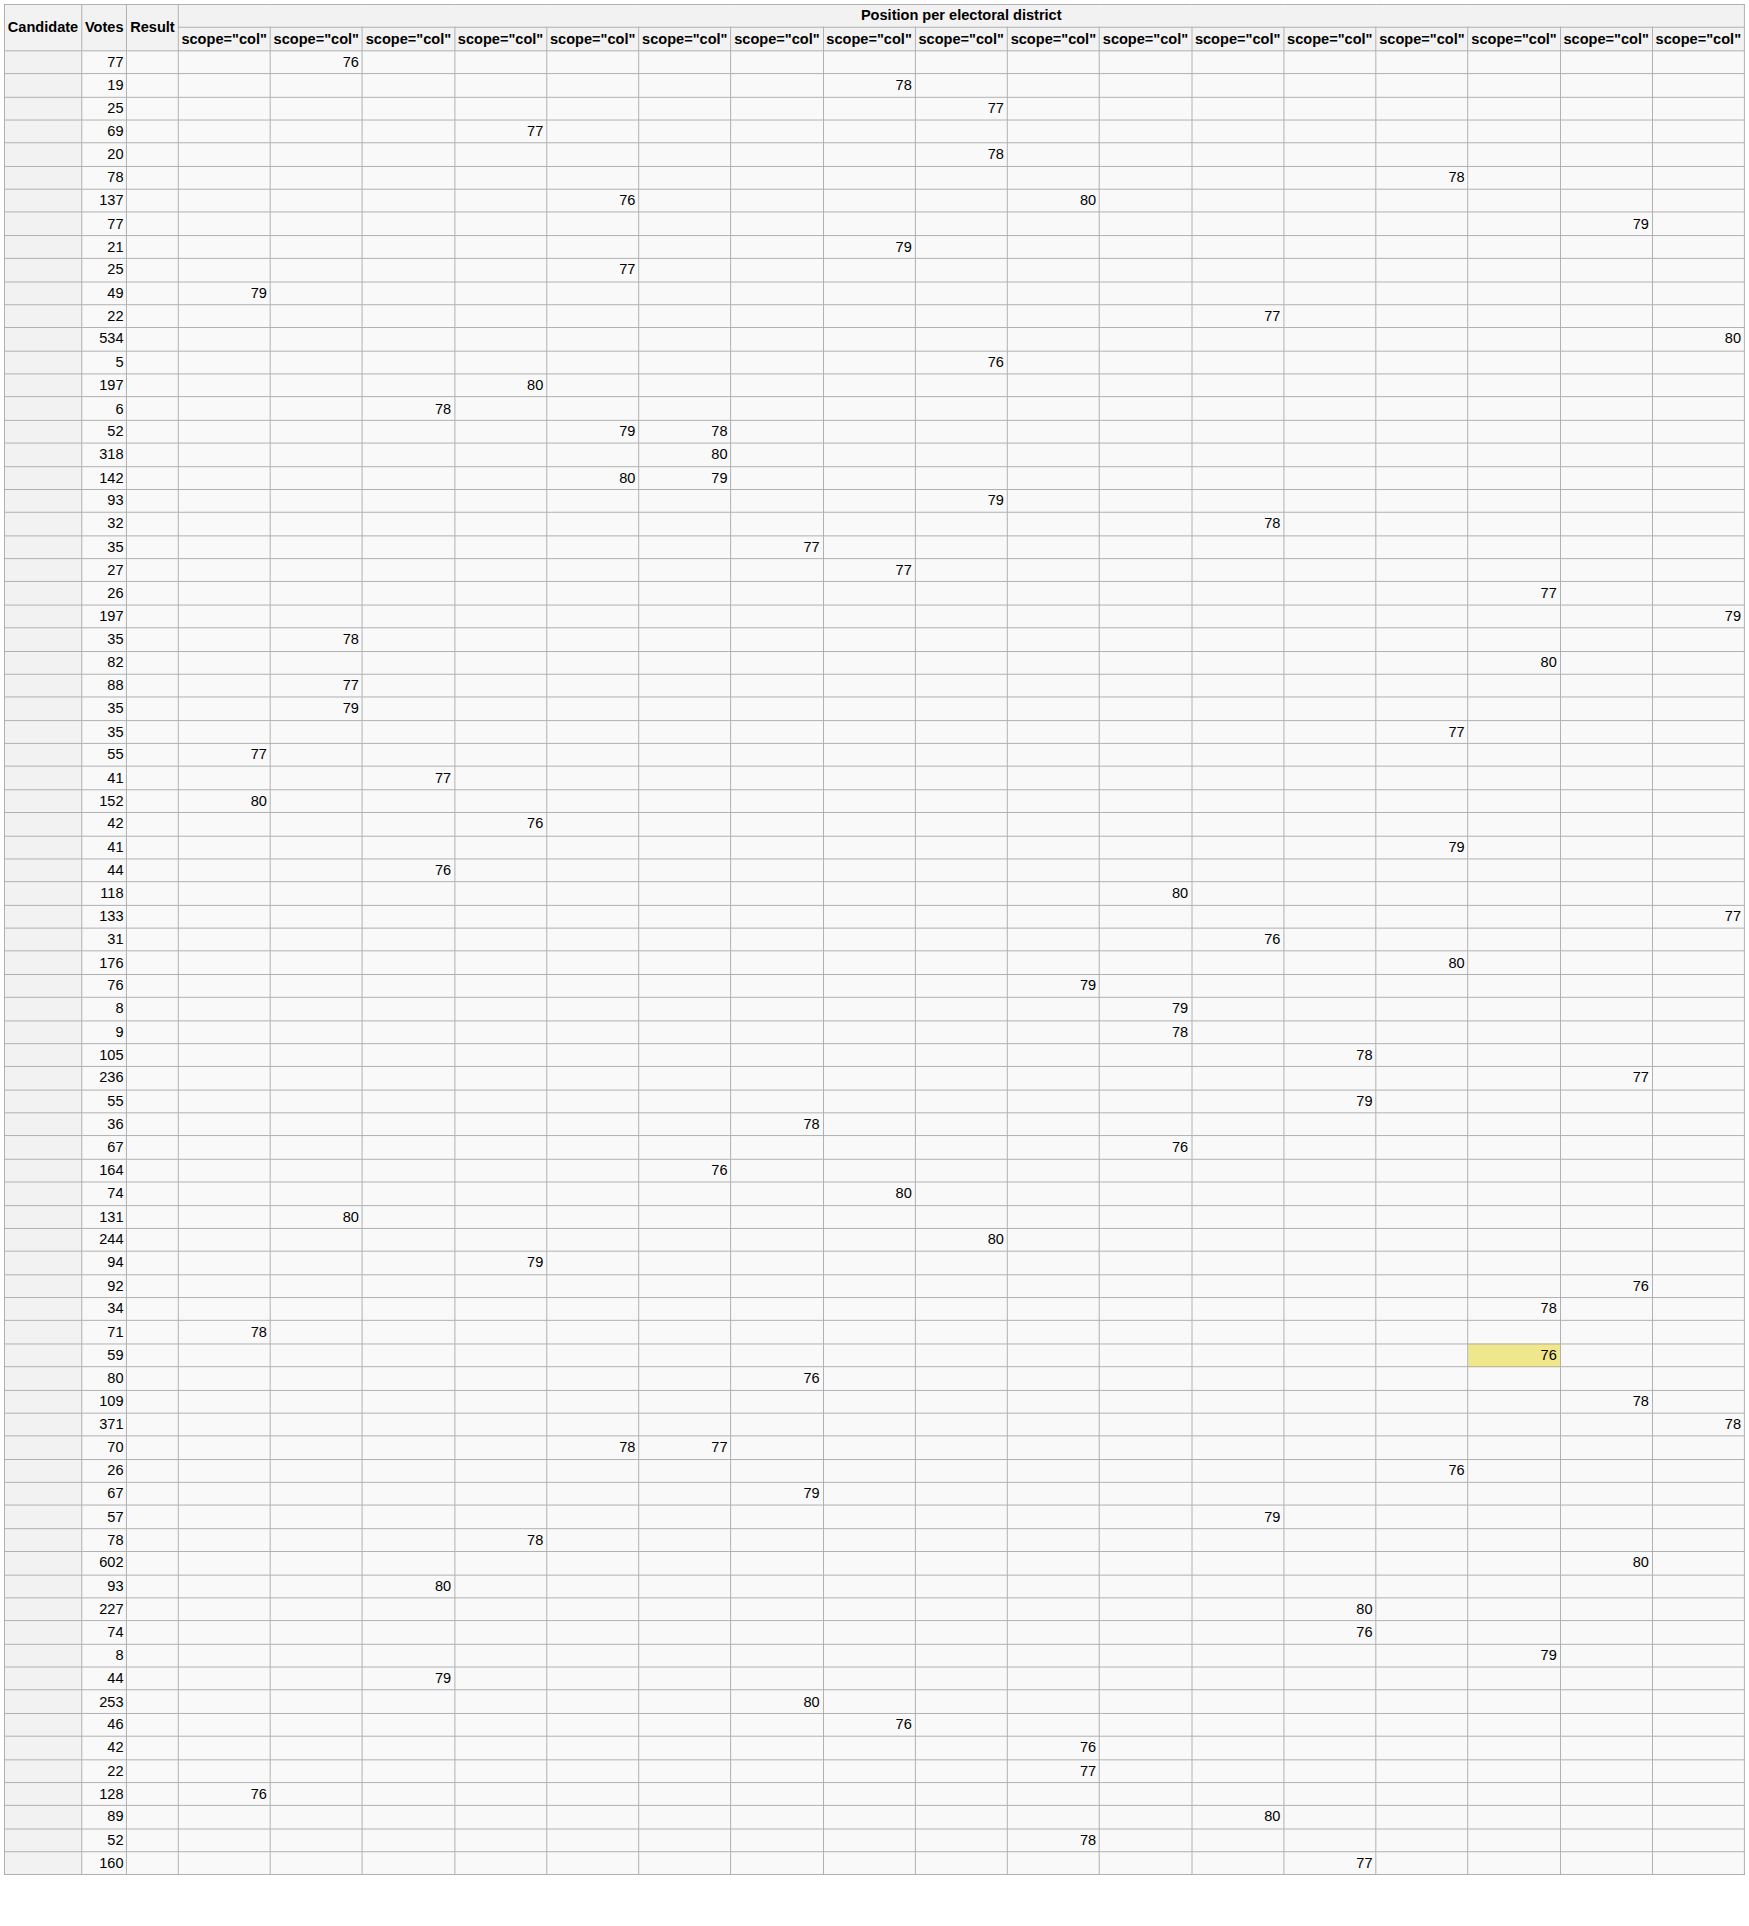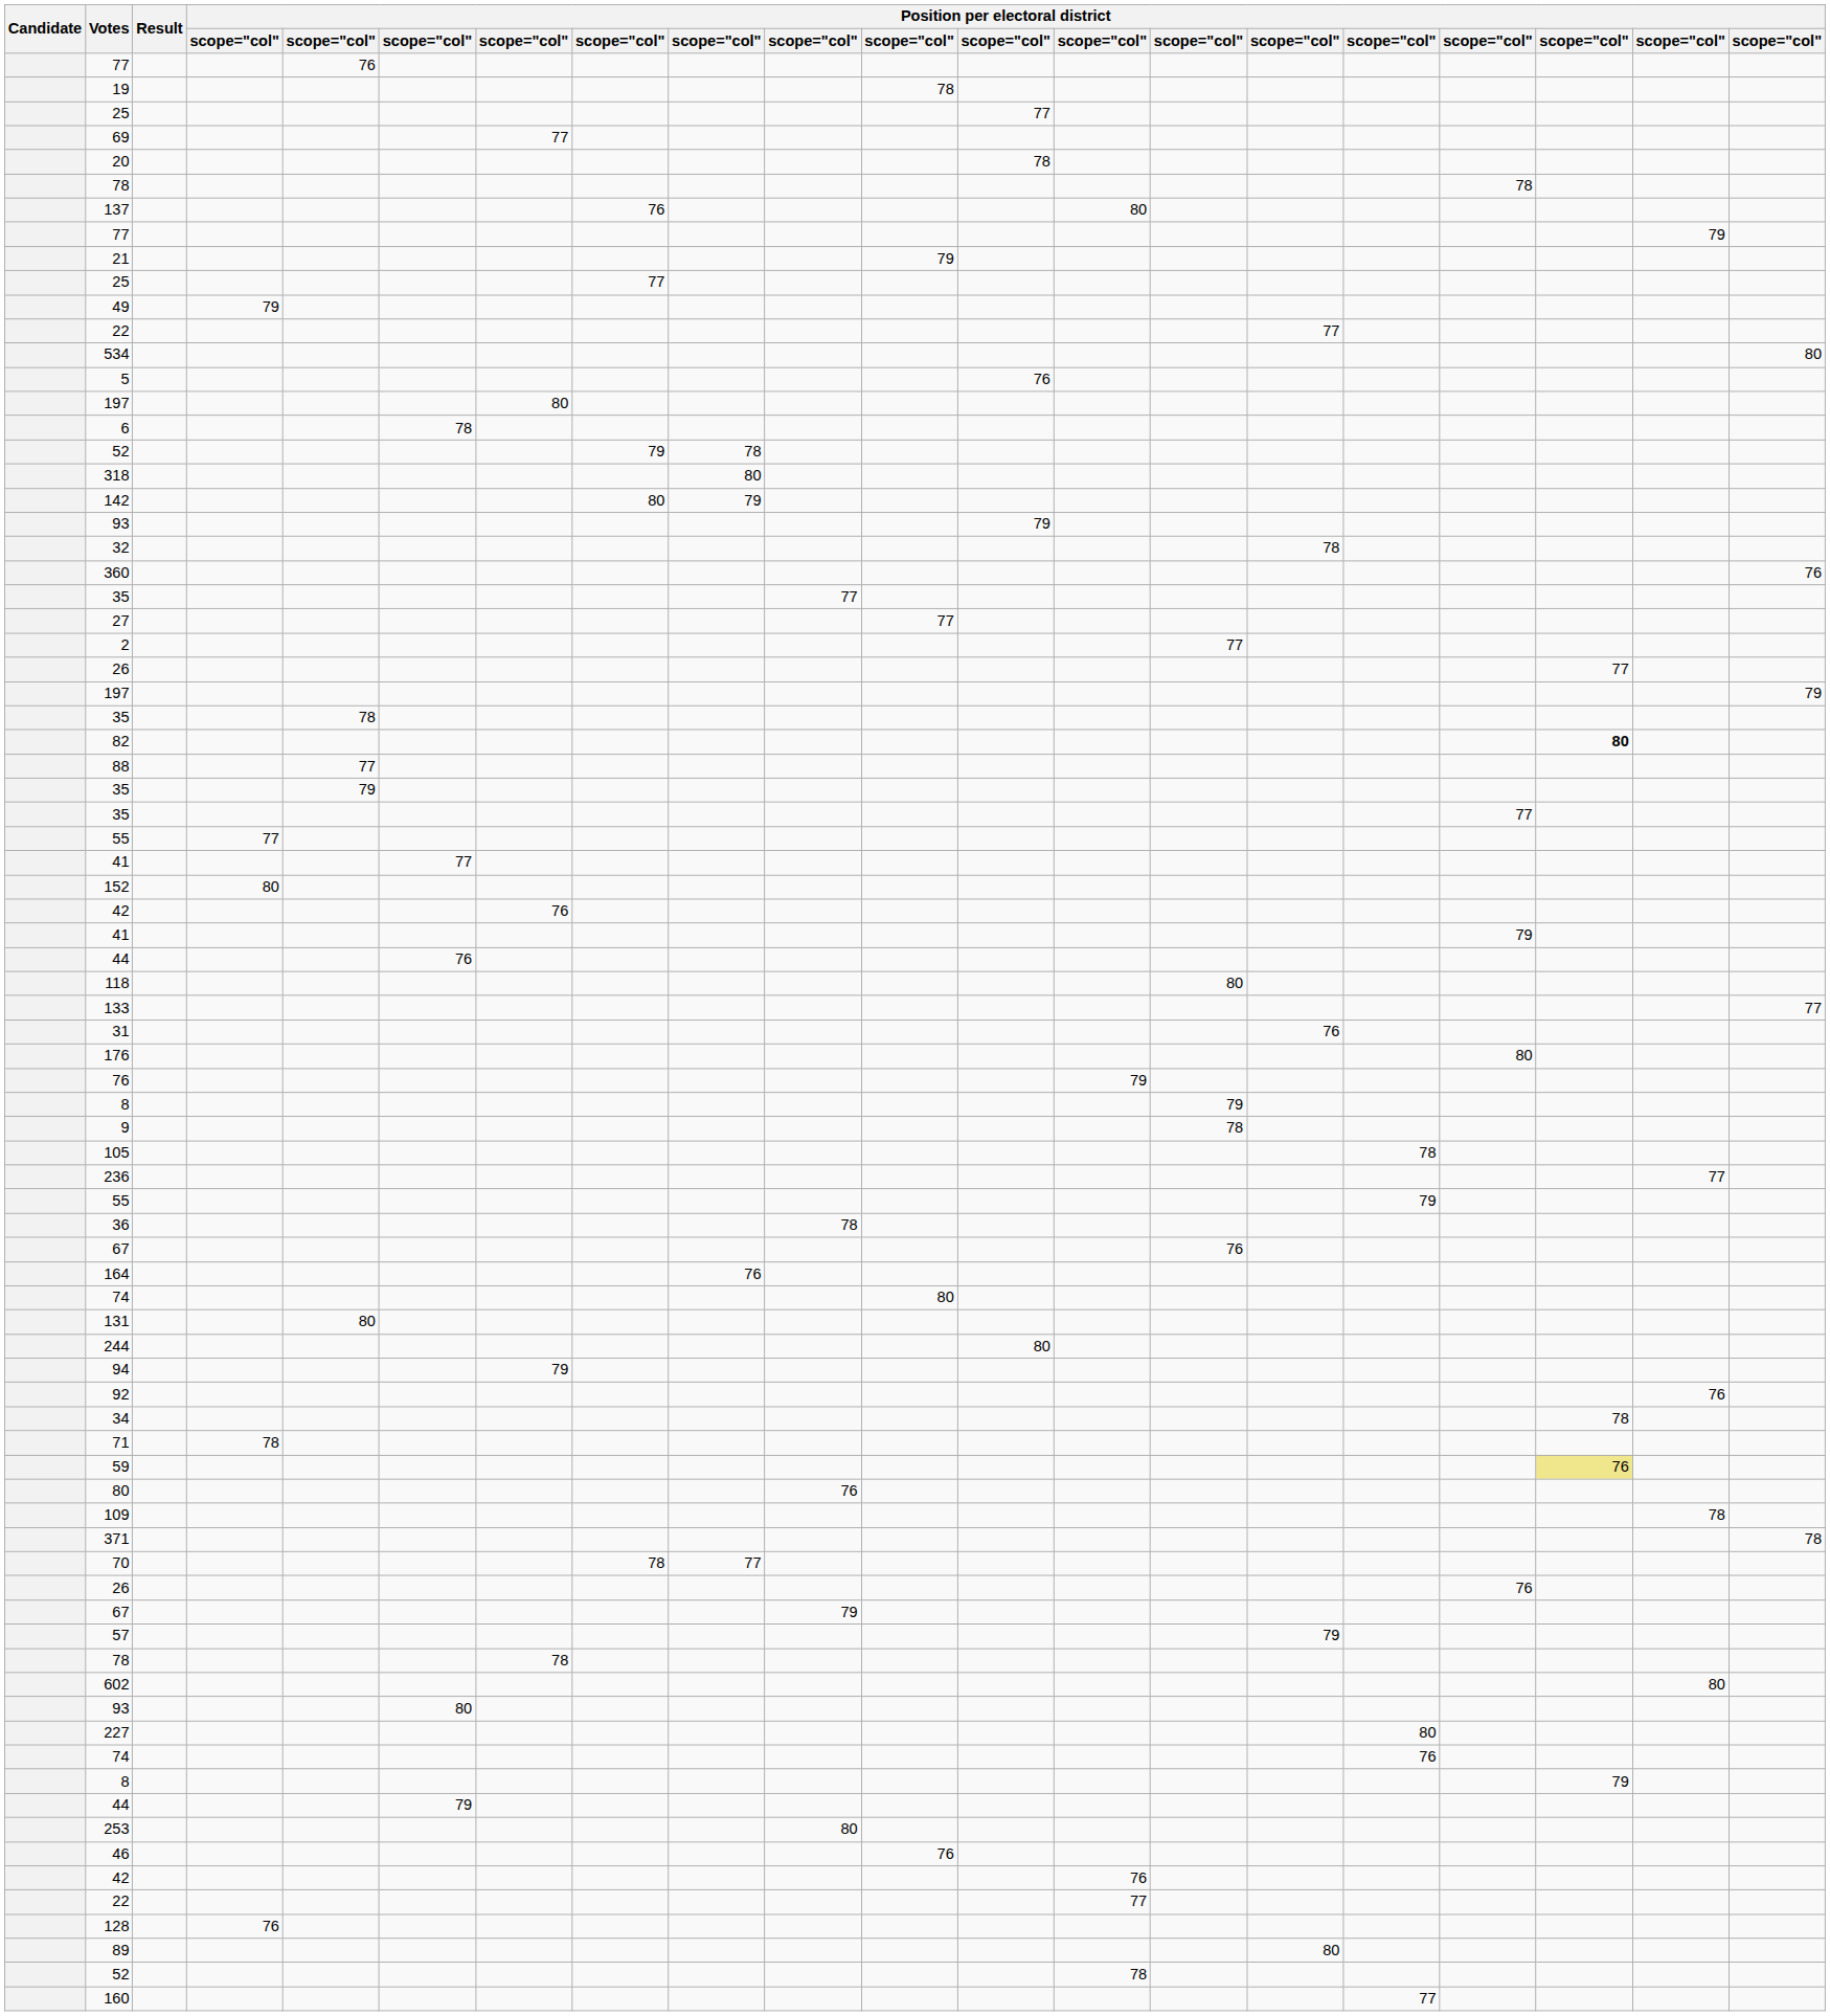+ row: 360 | 76
+ row: 2 | 77
82 | column 18: normal -> bold
